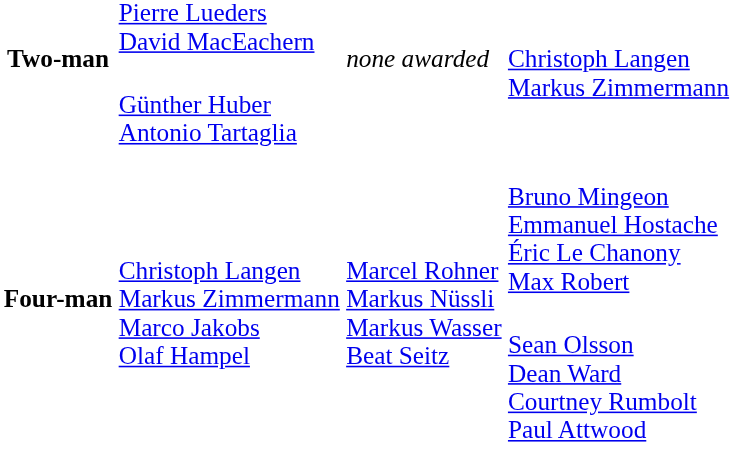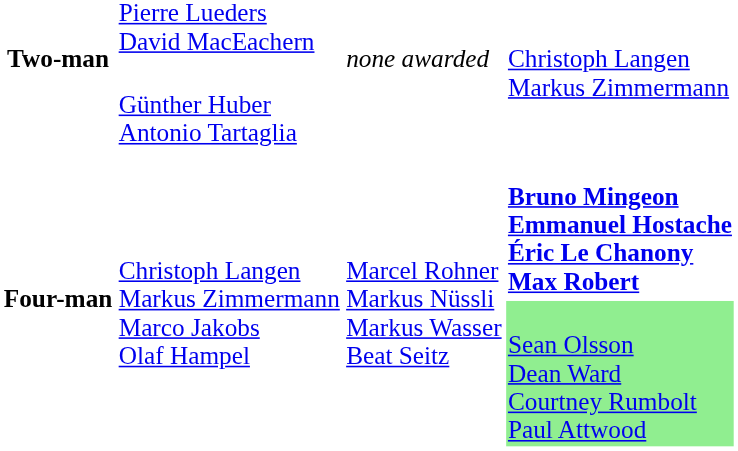Bruno Mingeon Emmanuel Hostache Éric Le Chanony Max Robert | column 4: normal -> bold
Sean Olsson Dean Ward Courtney Rumbolt Paul Attwood | column 4: no background -> lightgreen background
